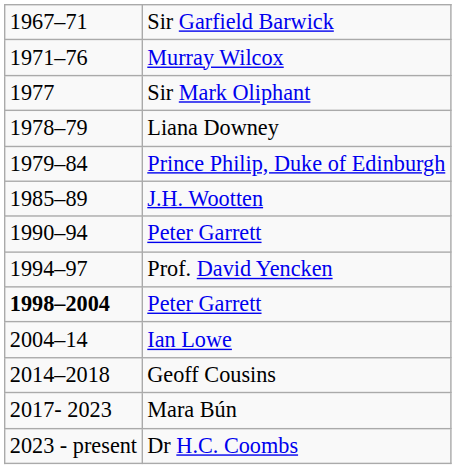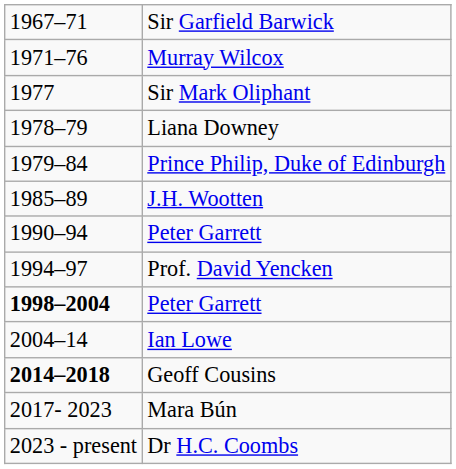row 11 | column 1: normal -> bold
